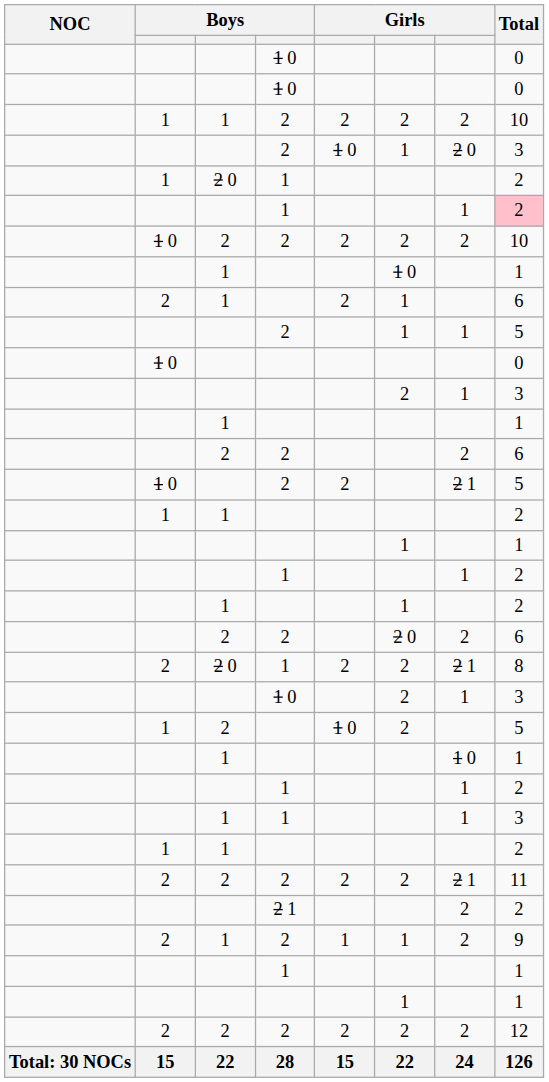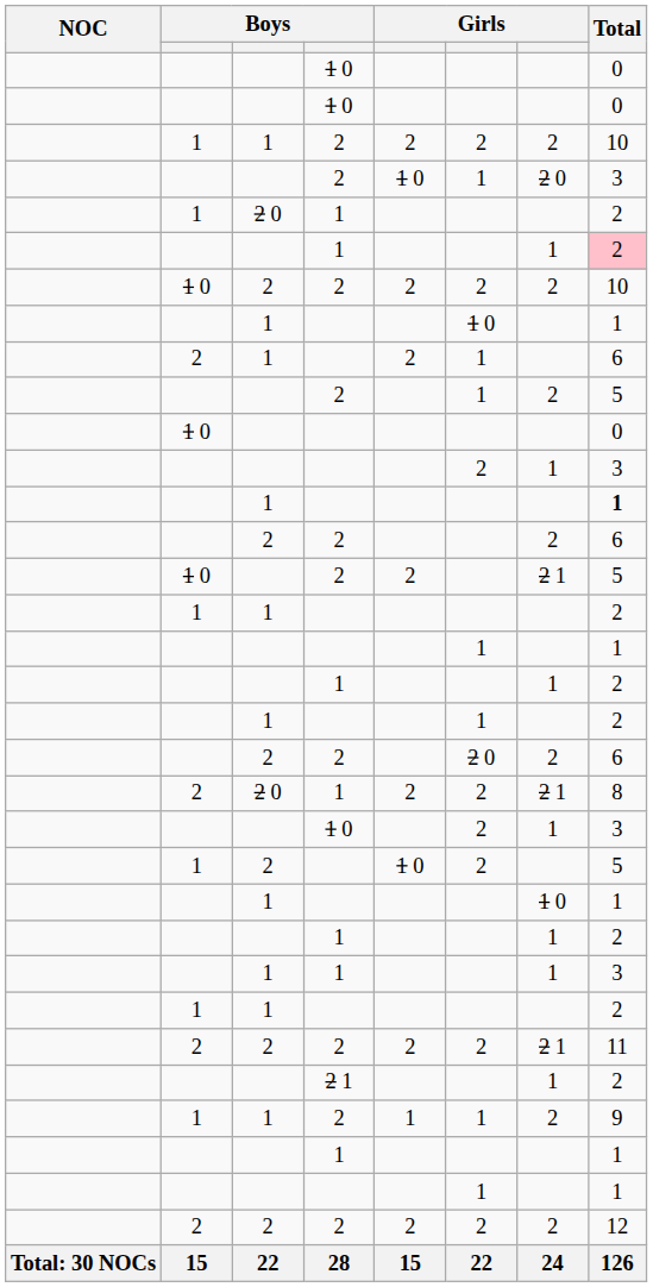row 12 | column 7: 1 -> 2
row 15 | Total: normal -> bold
row 31 | column 7: 2 -> 1
row 32 | column 2: 2 -> 1
